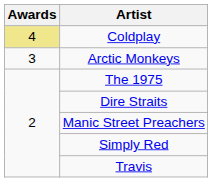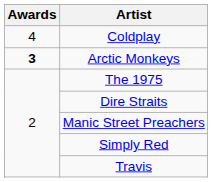Coldplay | Awards: khaki background -> no background
Arctic Monkeys | Awards: normal -> bold
